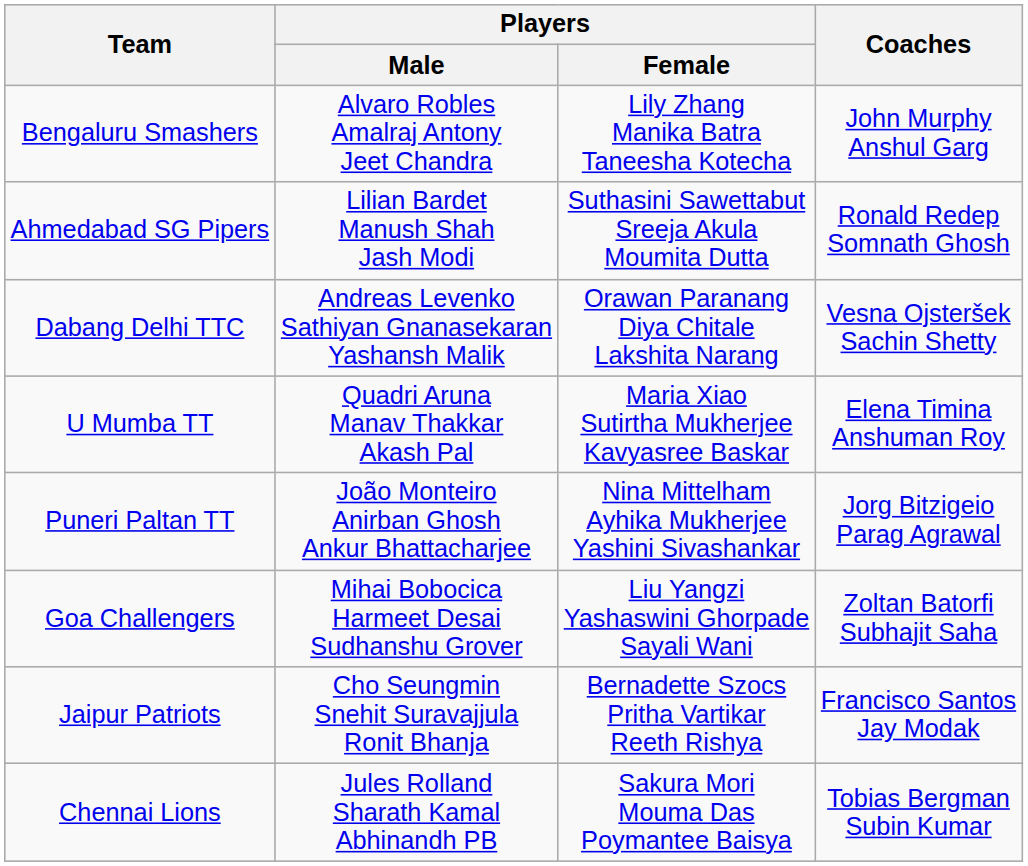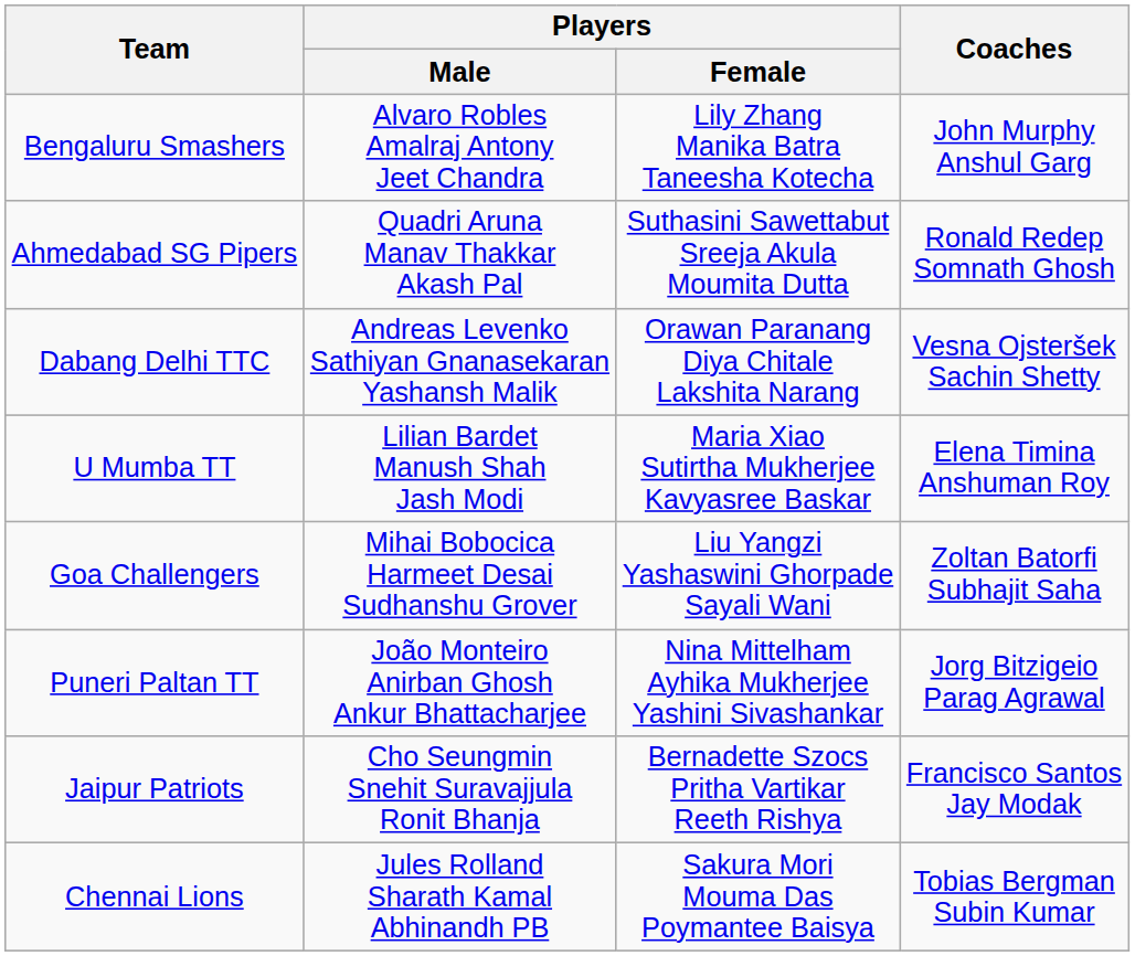Ahmedabad SG Pipers | Players / Male: Lilian Bardet Manush Shah Jash Modi -> Quadri Aruna Manav Thakkar Akash Pal
U Mumba TT | Players / Male: Quadri Aruna Manav Thakkar Akash Pal -> Lilian Bardet Manush Shah Jash Modi
rows swapped: Goa Challengers <-> Puneri Paltan TT
